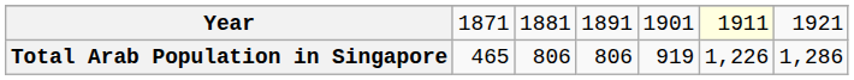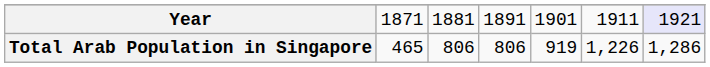Year | column 6: lightyellow background -> no background
Year | column 7: no background -> lavender background
